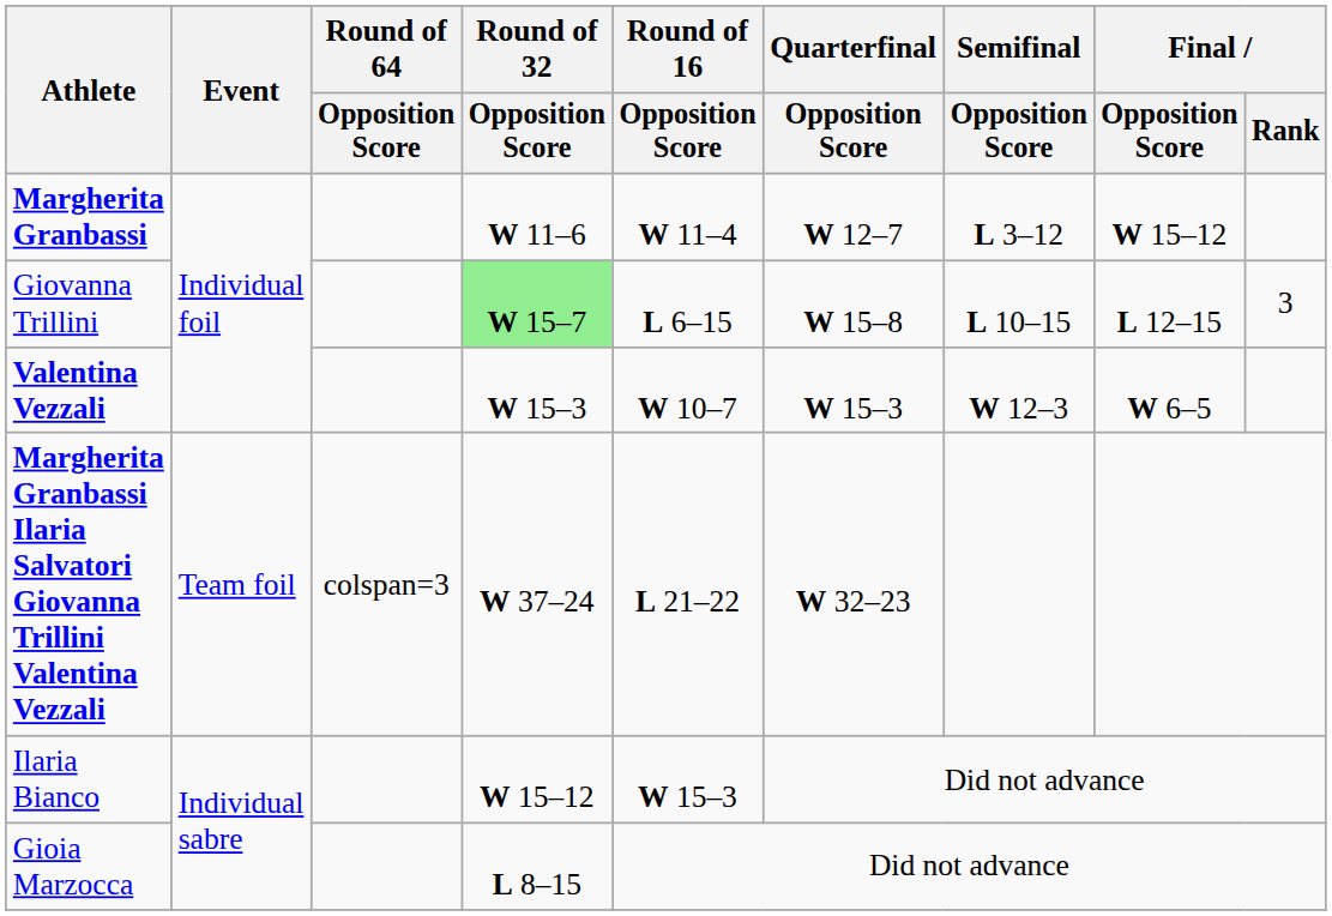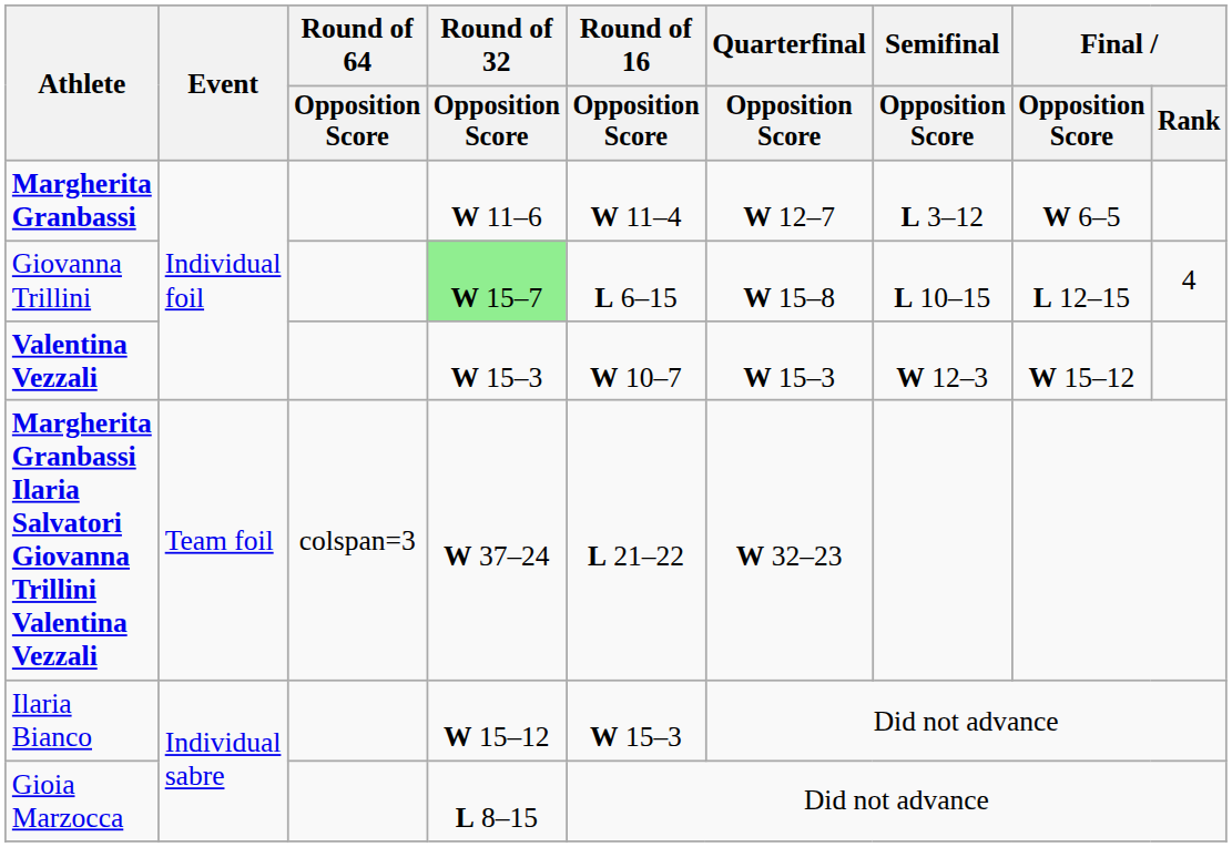Margherita Granbassi | Final / Opposition Score: W 15–12 -> W 6–5
Giovanna Trillini | Final / Rank: 3 -> 4
Valentina Vezzali | Final / Opposition Score: W 6–5 -> W 15–12
